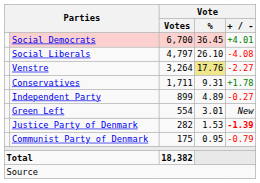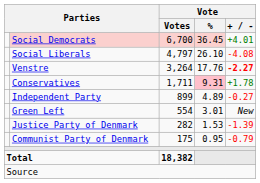Venstre | Vote / %: khaki background -> no background
Venstre | Vote / + / -: normal -> bold
Conservatives | Vote / %: no background -> pink background
Justice Party of Denmark | Vote / + / -: bold -> normal
